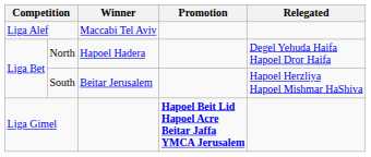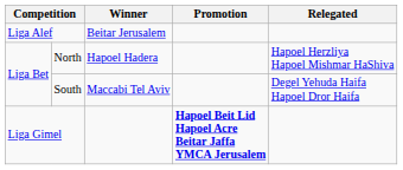Liga Alef | Winner: Maccabi Tel Aviv -> Beitar Jerusalem
North | Relegated: Degel Yehuda Haifa Hapoel Dror Haifa -> Hapoel Herzliya Hapoel Mishmar HaShiva
South | Winner: Beitar Jerusalem -> Maccabi Tel Aviv
South | Relegated: Hapoel Herzliya Hapoel Mishmar HaShiva -> Degel Yehuda Haifa Hapoel Dror Haifa
